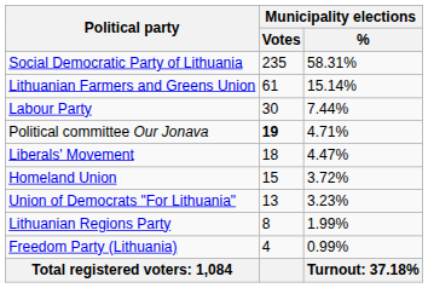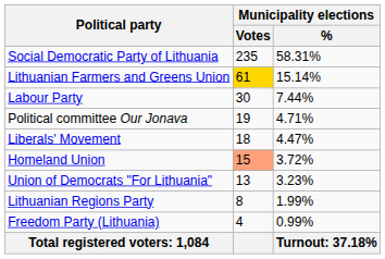Lithuanian Farmers and Greens Union | Municipality elections / Votes: no background -> gold background
Political committee Our Jonava | Municipality elections / Votes: bold -> normal
Homeland Union | Municipality elections / Votes: no background -> lightsalmon background
